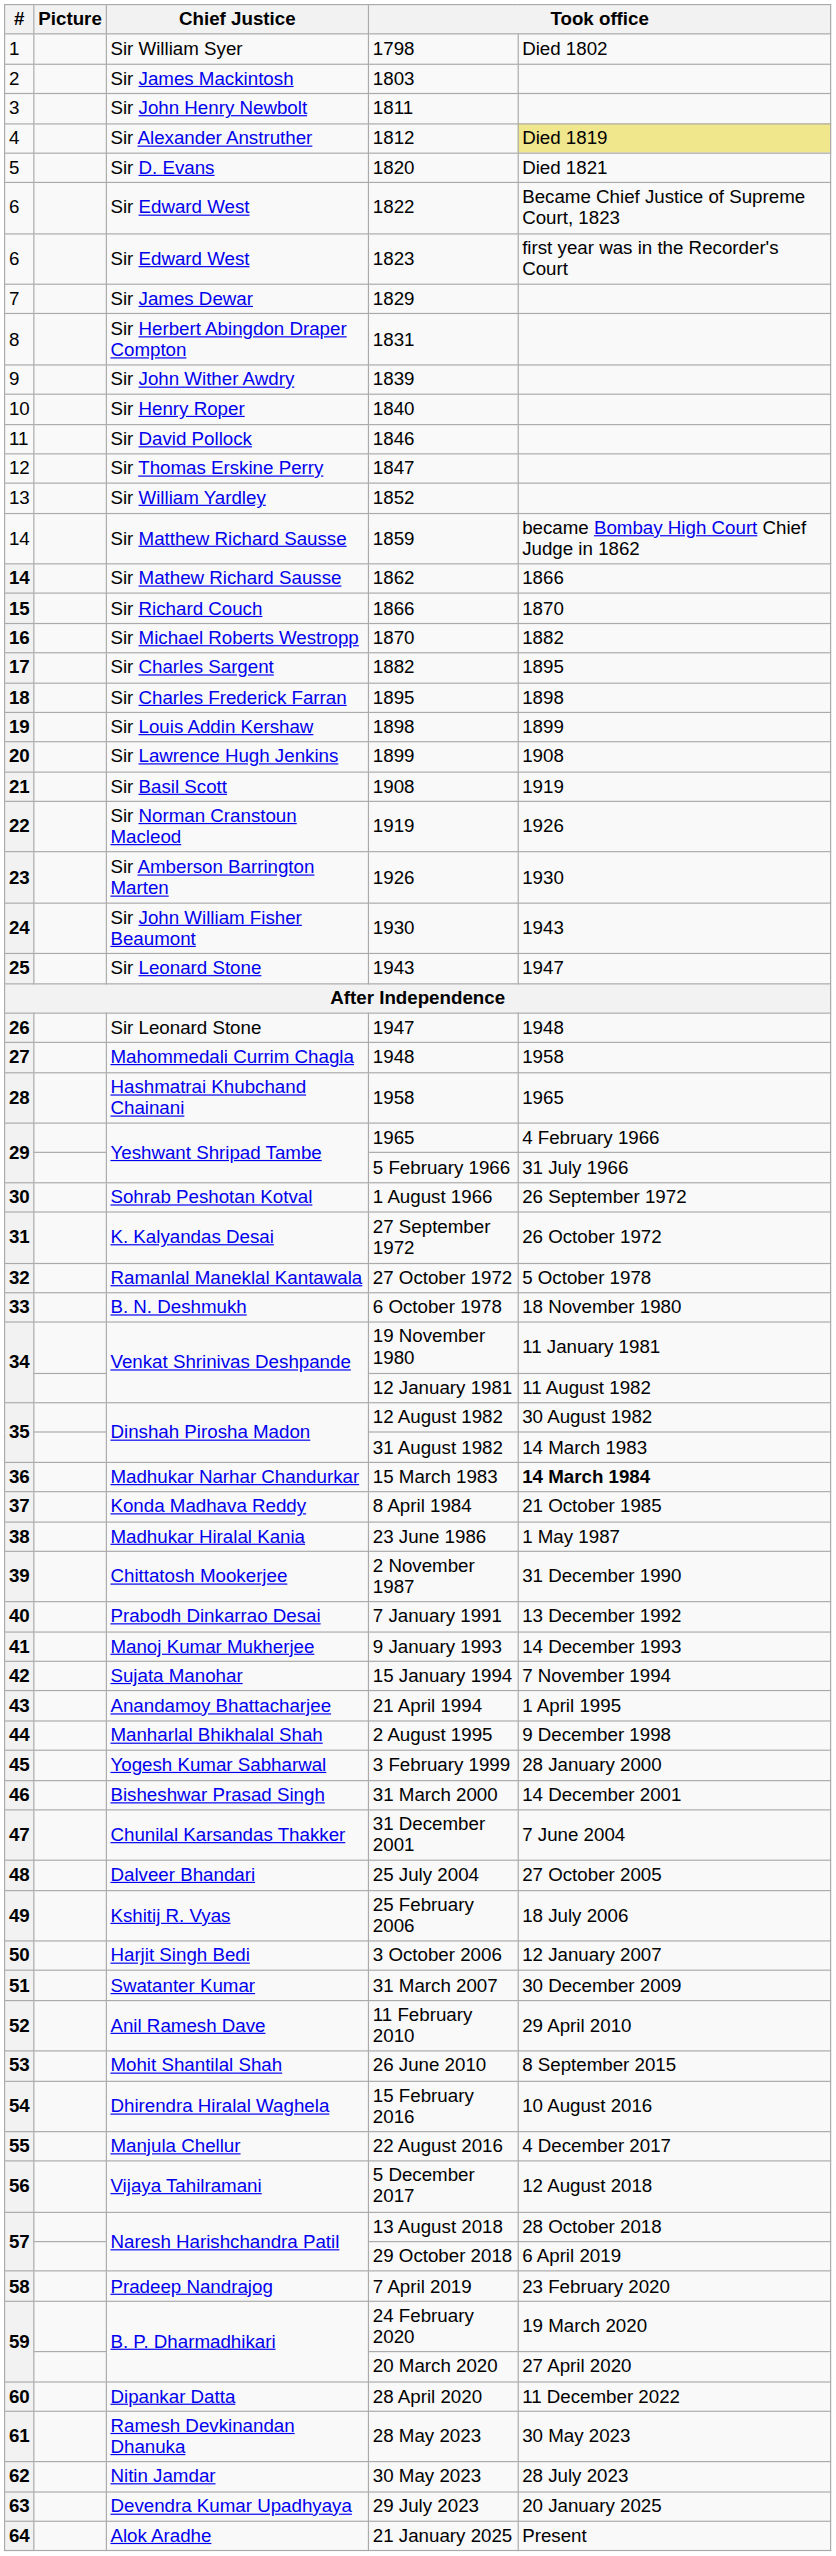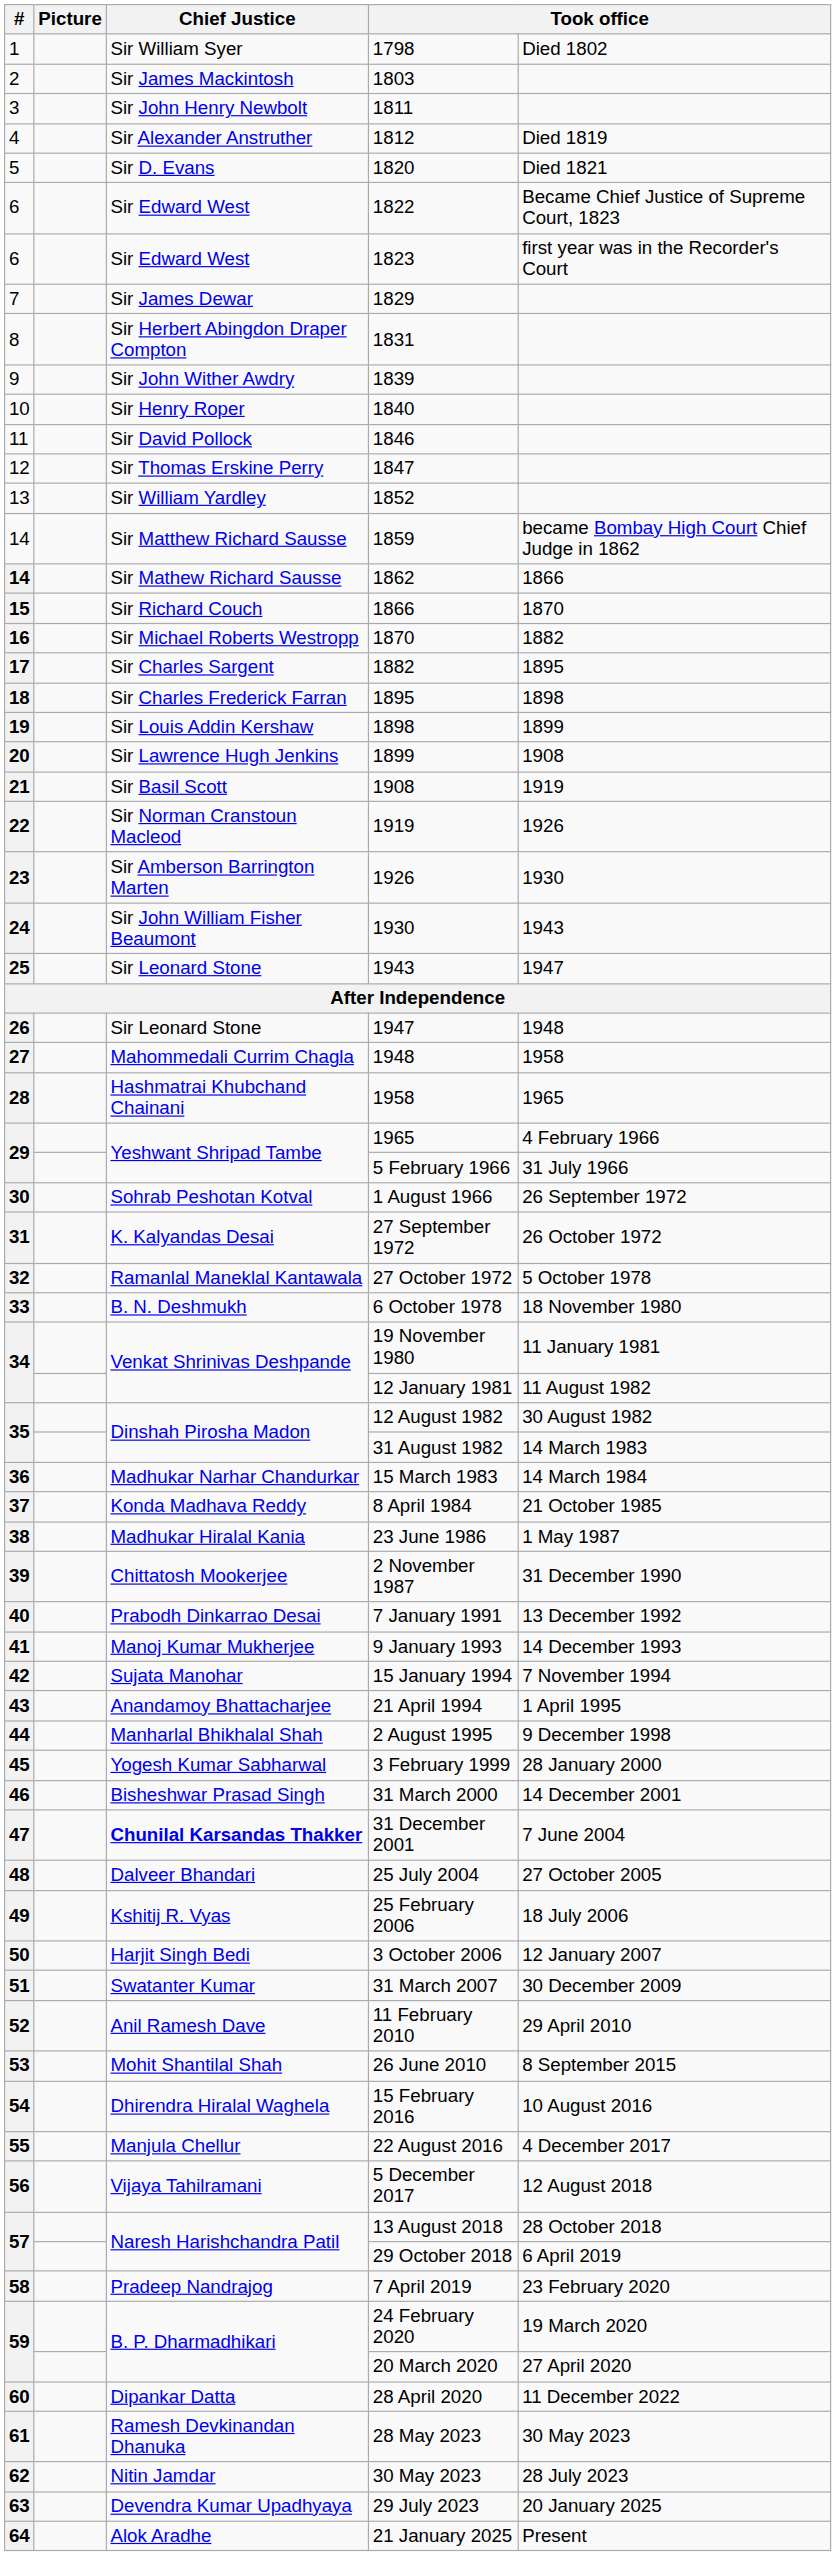1812 | column 5: khaki background -> no background
15 March 1983 | column 5: bold -> normal
31 December 2001 | Chief Justice: normal -> bold
